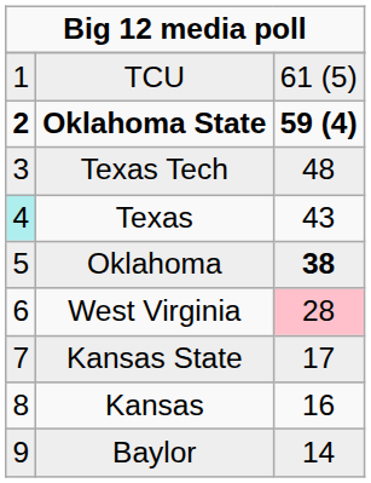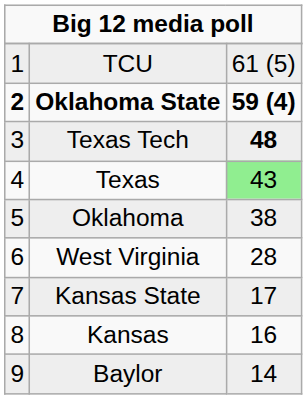Texas Tech | column 3: normal -> bold
Texas | column 1: paleturquoise background -> no background
Texas | column 3: no background -> lightgreen background
Oklahoma | column 3: bold -> normal
West Virginia | column 3: pink background -> no background
